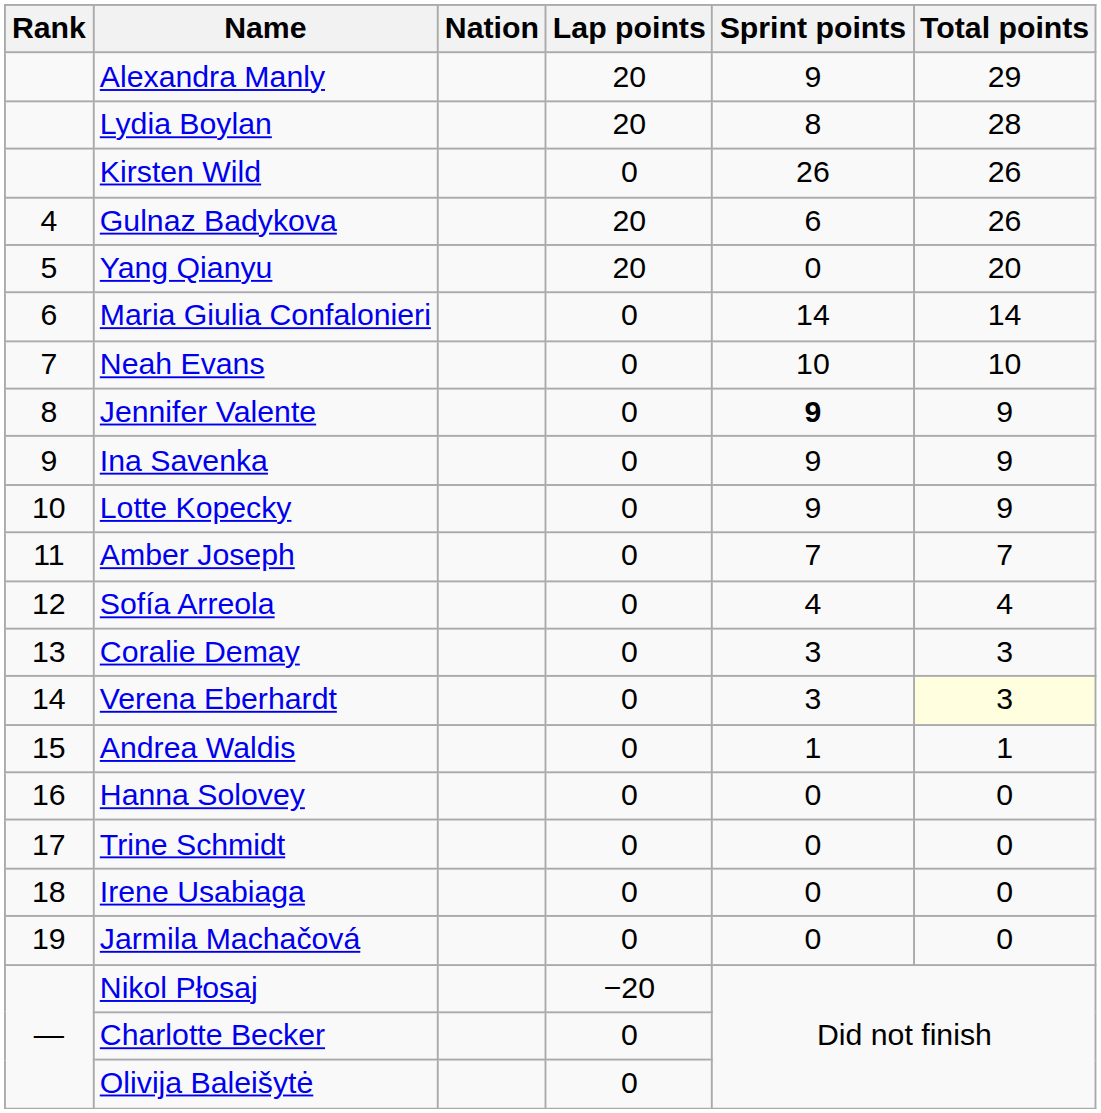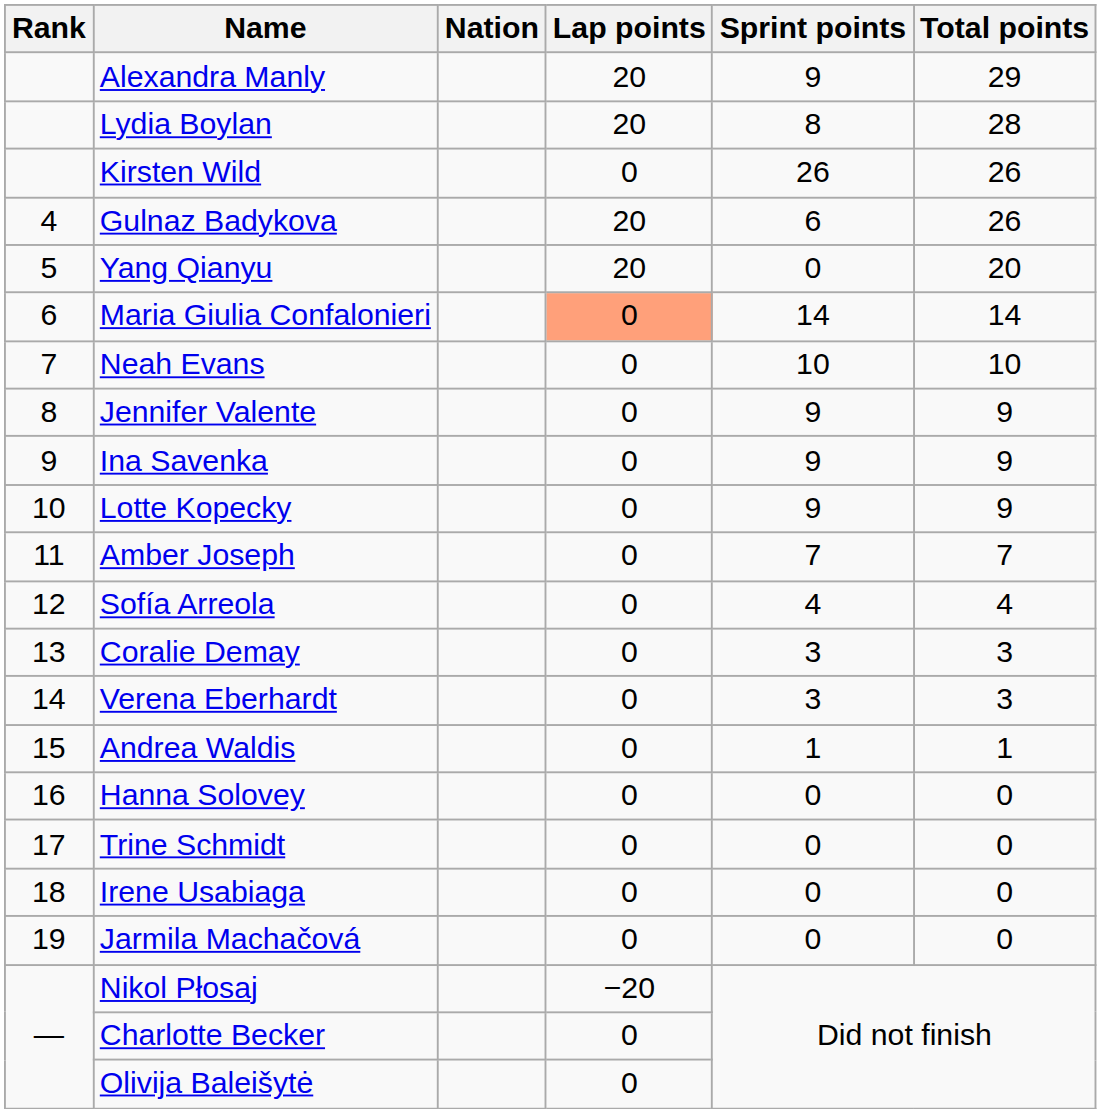Maria Giulia Confalonieri | Lap points: no background -> lightsalmon background
Jennifer Valente | Sprint points: bold -> normal
Verena Eberhardt | Total points: lightyellow background -> no background
